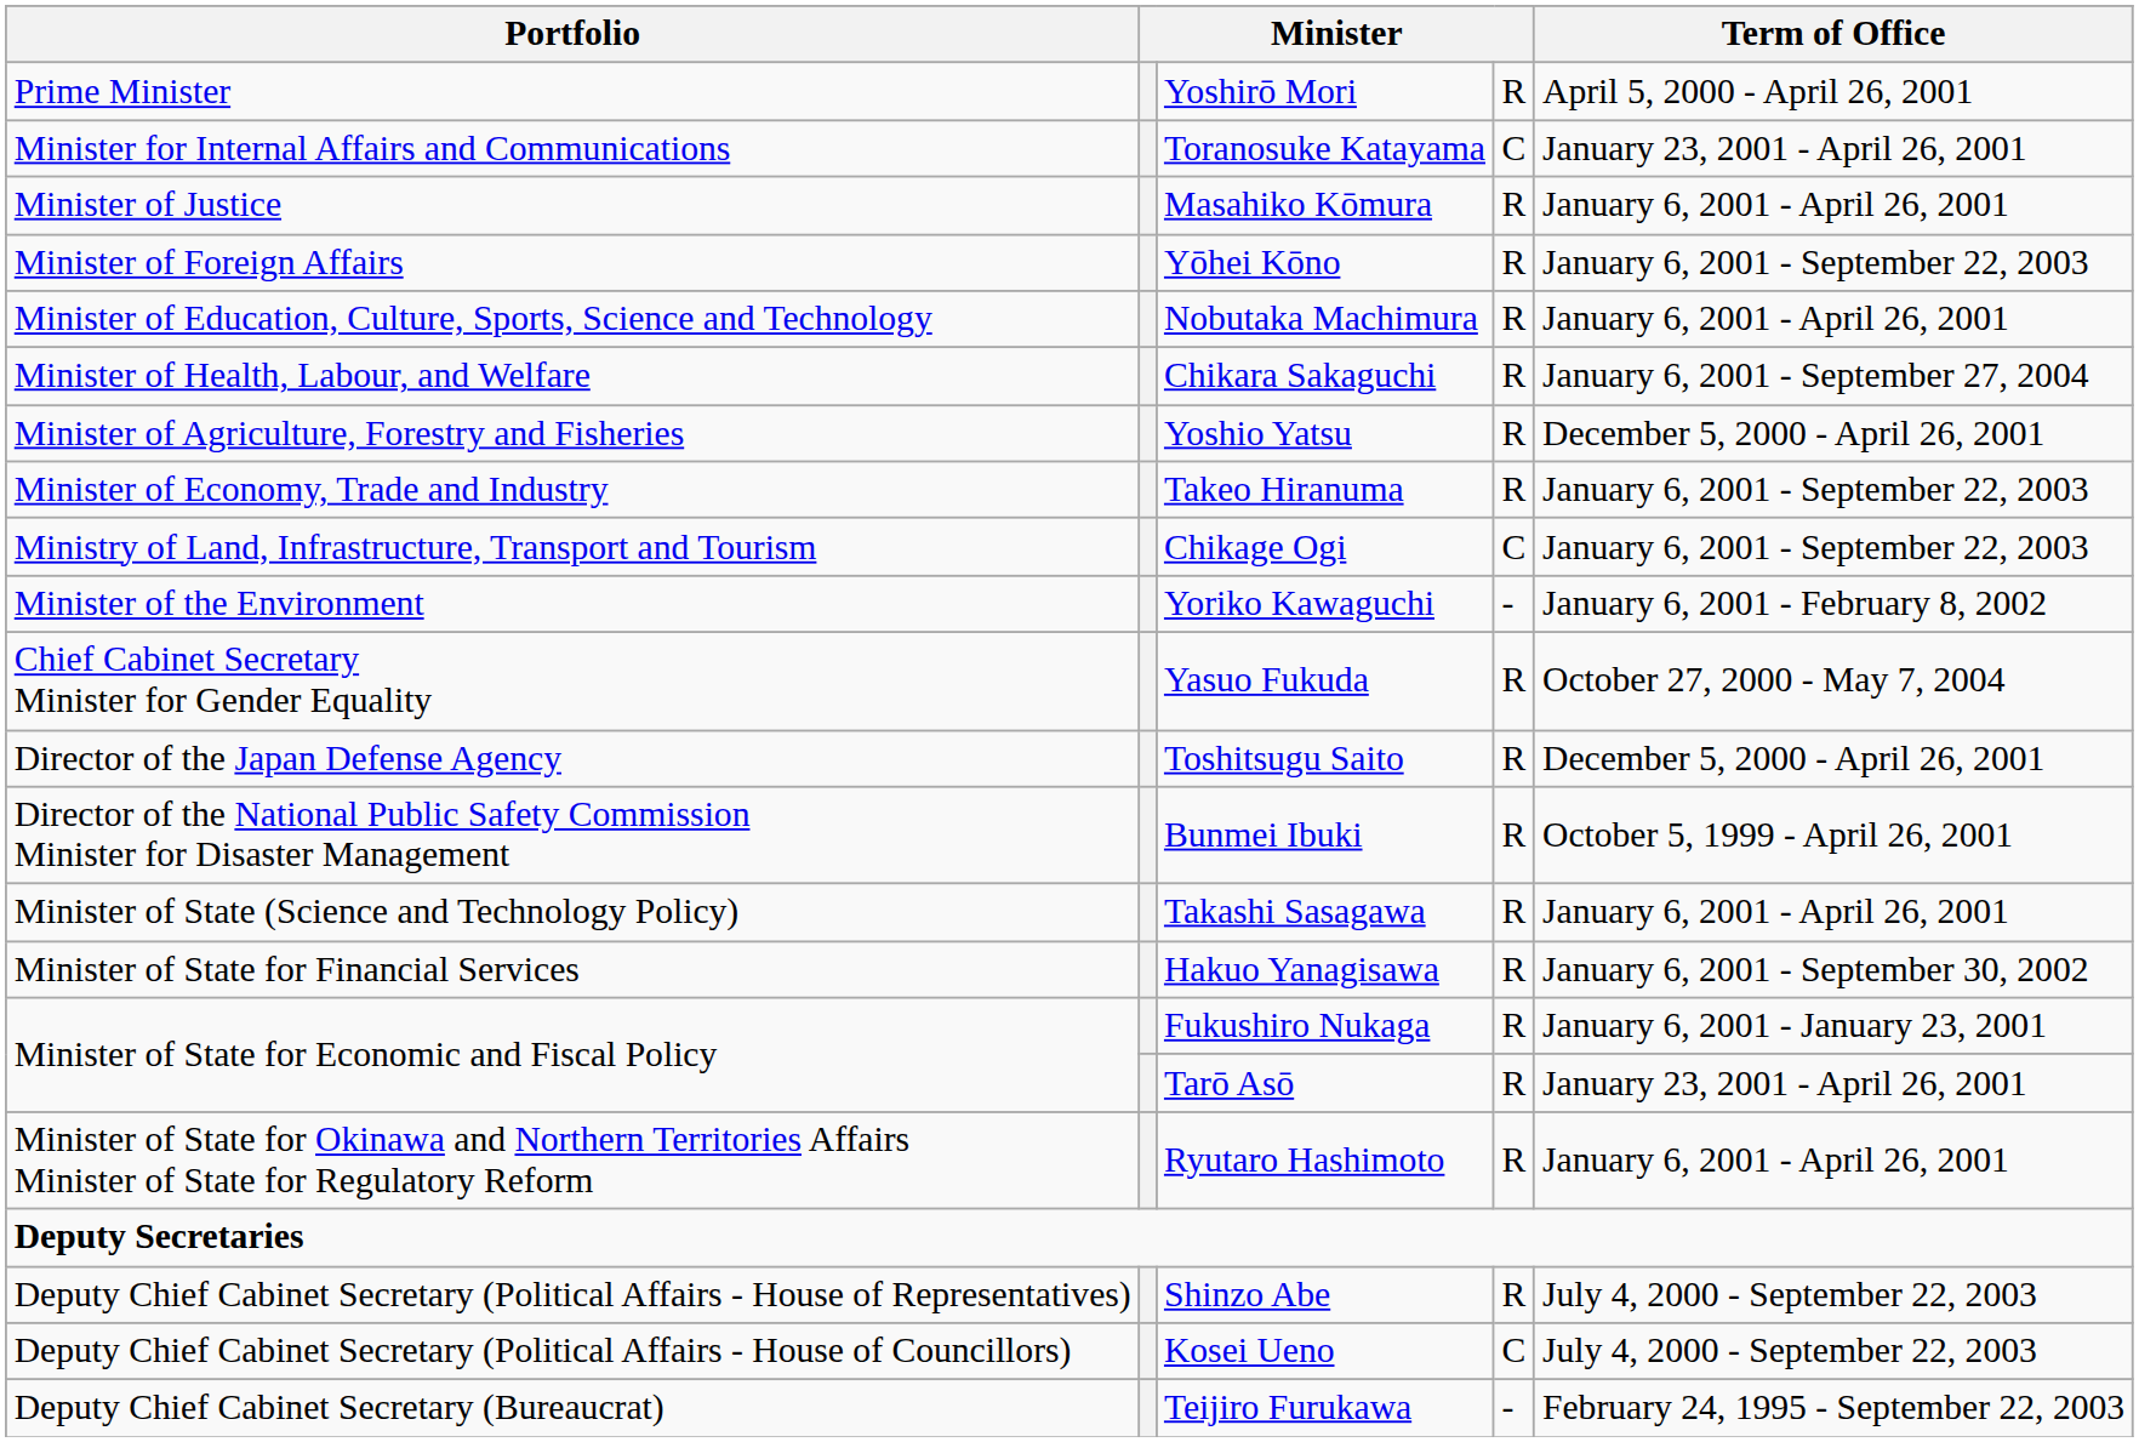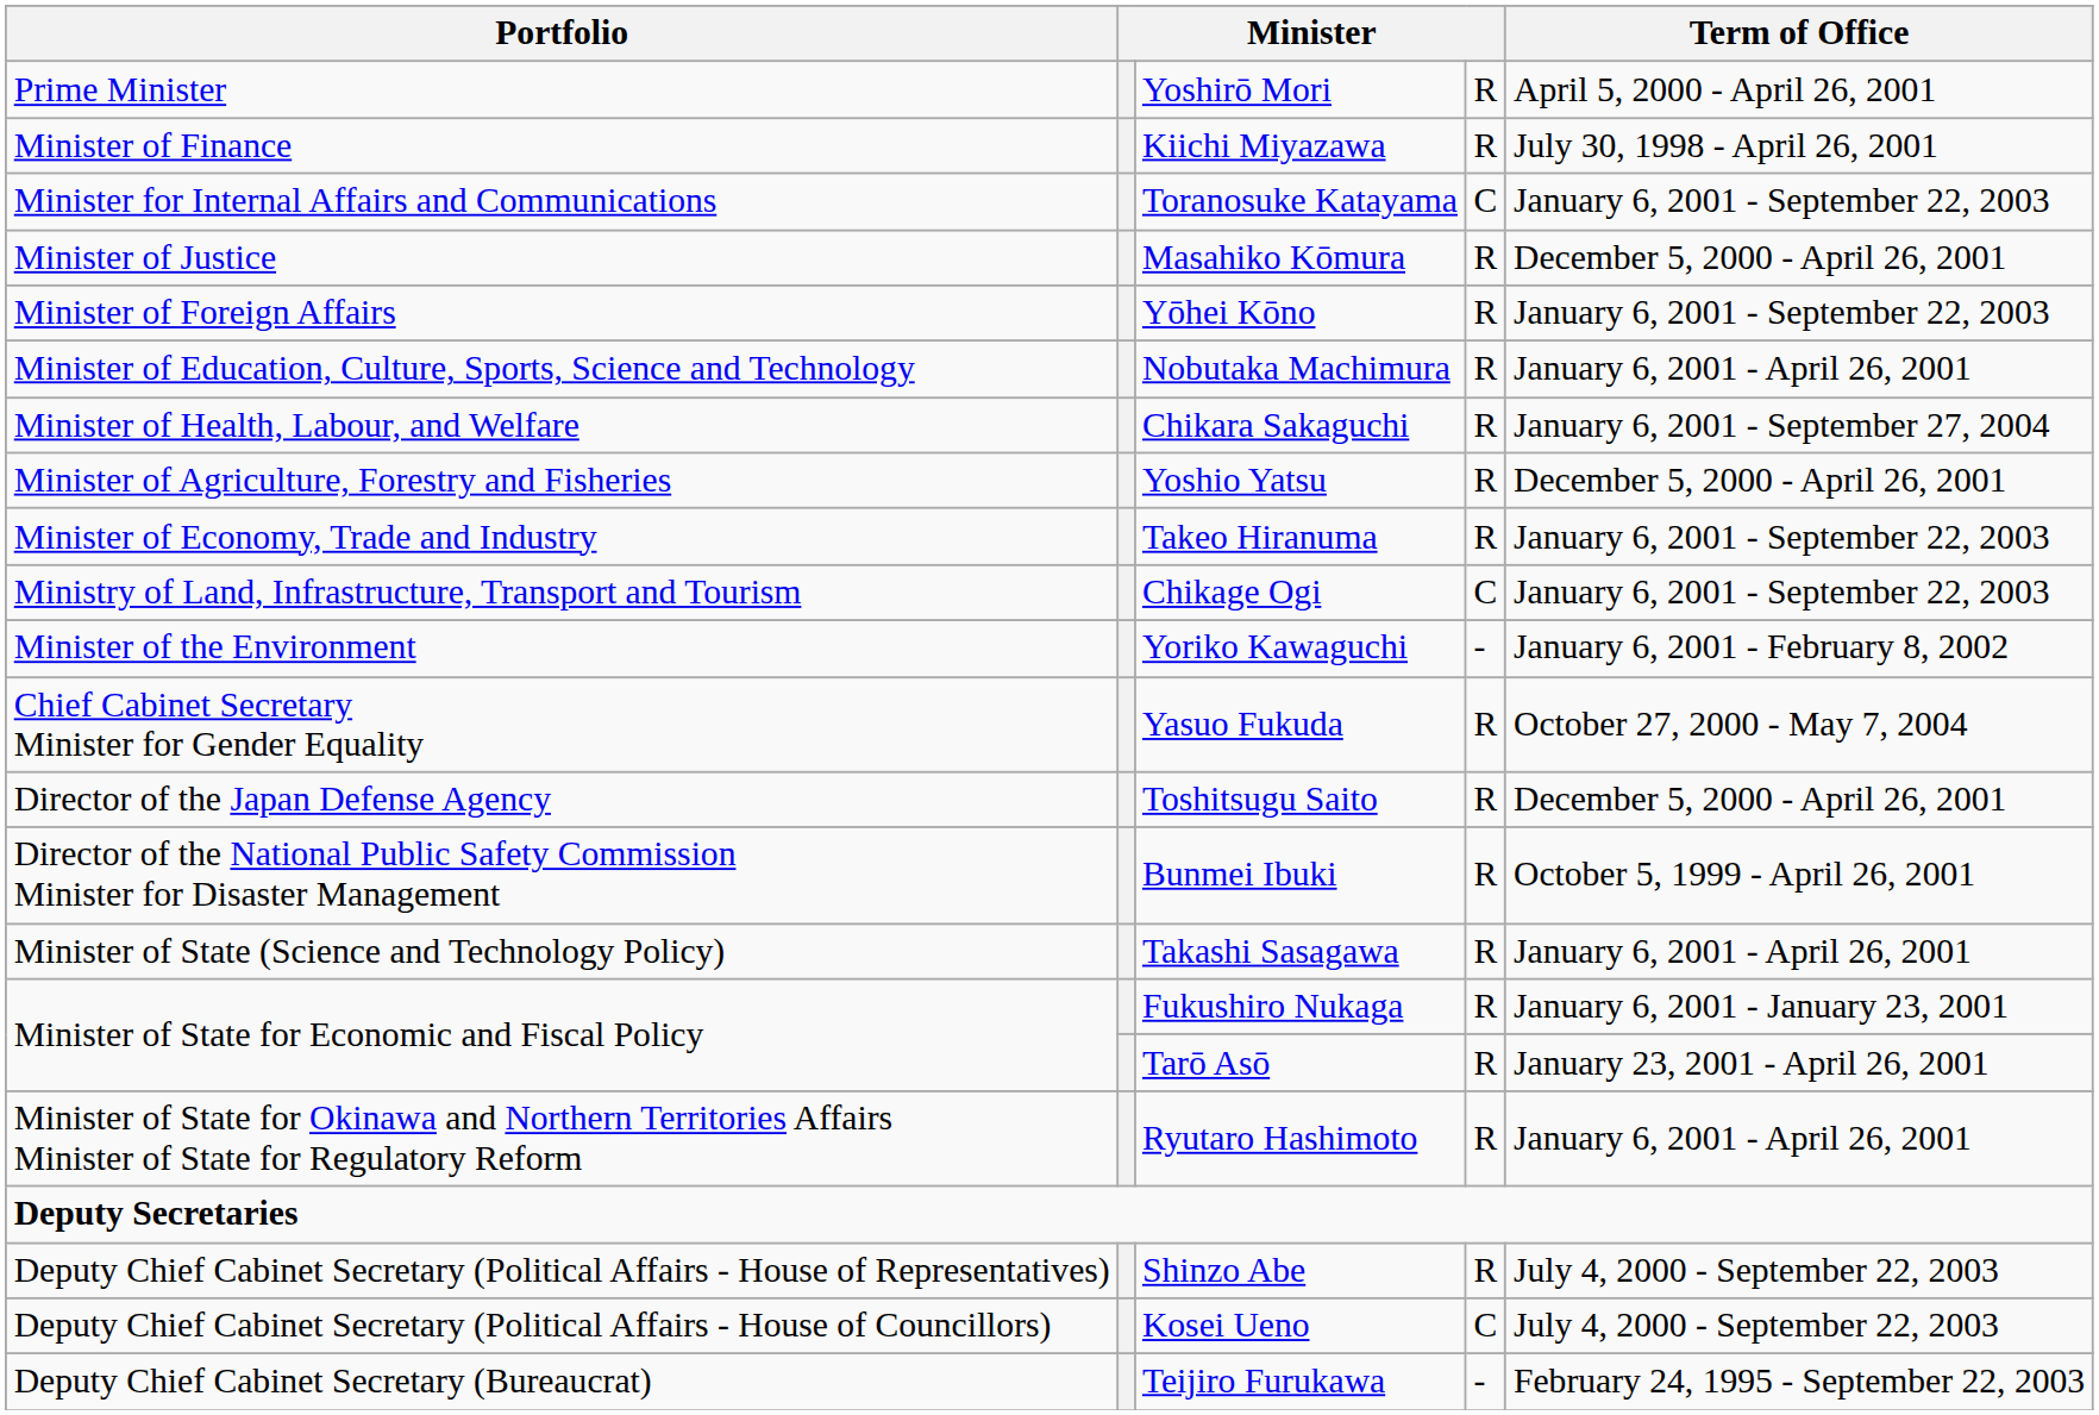+ row: Minister of Finance | Kiichi Miyazawa | R | July 30, 1998 - April 26, 2001
Toranosuke Katayama | Term of Office: January 23, 2001 - April 26, 2001 -> January 6, 2001 - September 22, 2003
Masahiko Kōmura | Term of Office: January 6, 2001 - April 26, 2001 -> December 5, 2000 - April 26, 2001
- row: Minister of State for Financial Services | Hakuo Yanagisawa | R | January 6, 2001 - September 30, 2002
